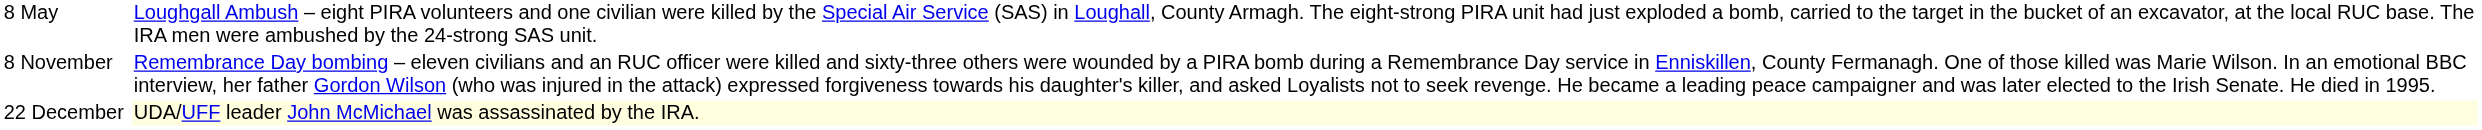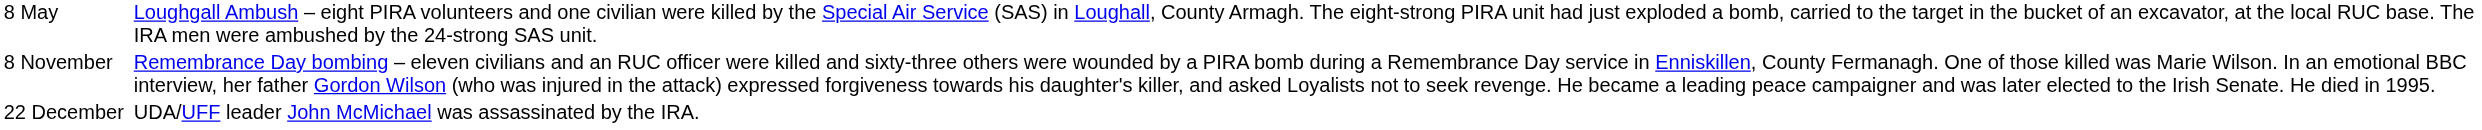22 December | column 2: lightyellow background -> no background
